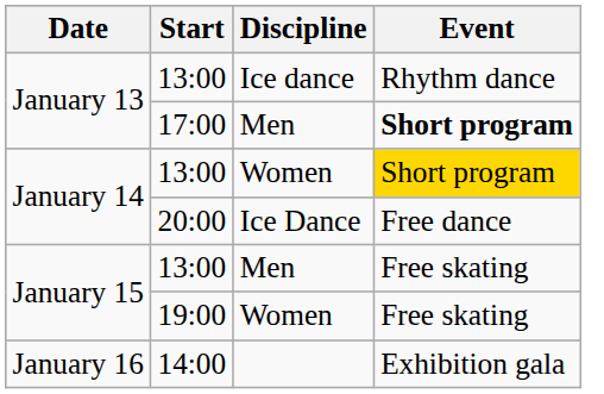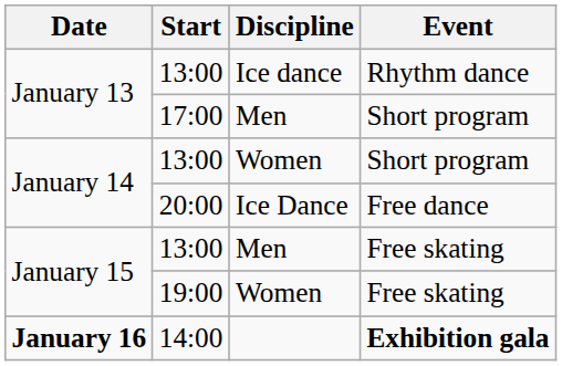17:00 | Event: bold -> normal
13:00 / Women | Event: gold background -> no background
14:00 | Date: normal -> bold
14:00 | Event: normal -> bold
